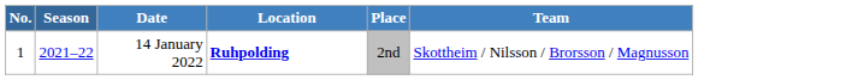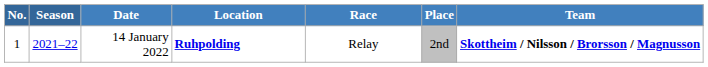+ column: Race | Relay
14 January 2022 | Team: normal -> bold
